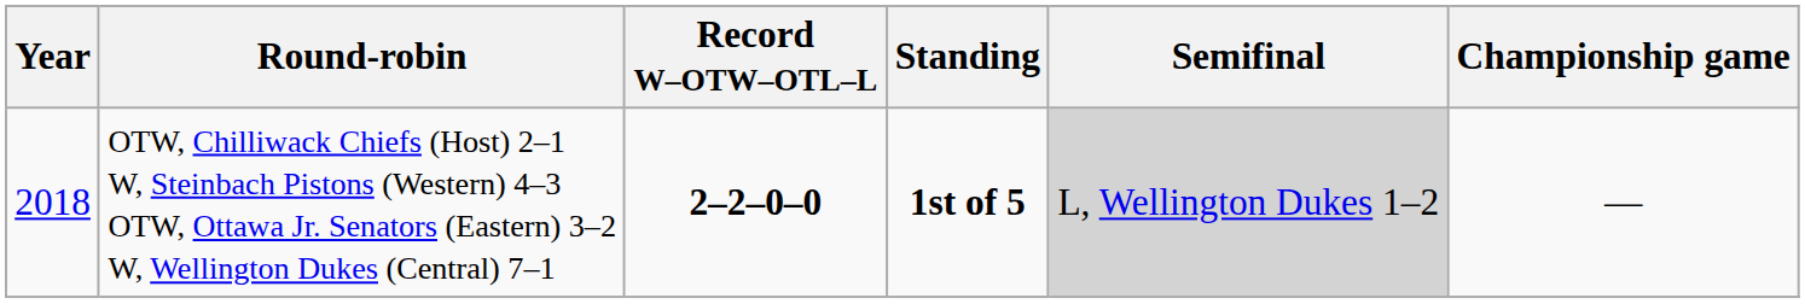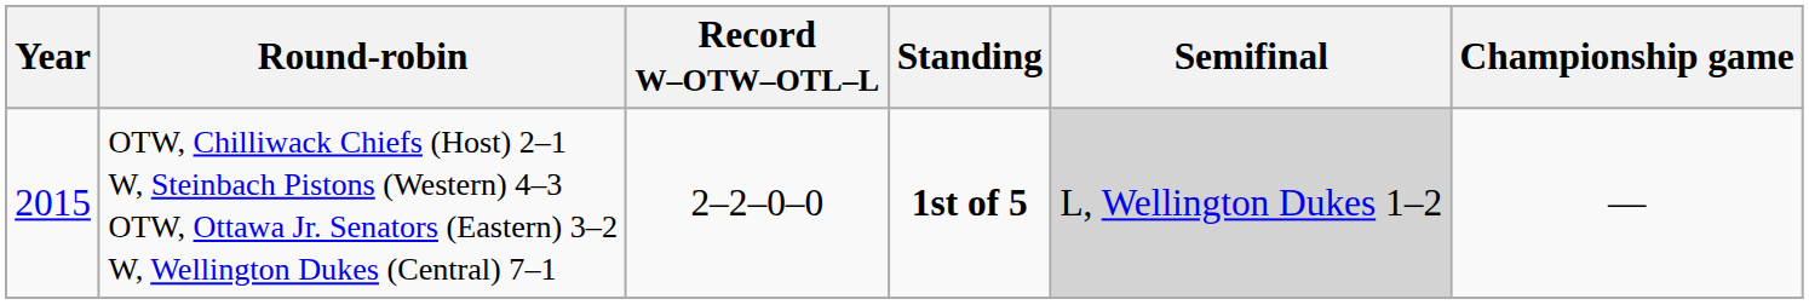row 2 | Year: 2018 -> 2015
row 2 | Record W–OTW–OTL–L: bold -> normal
